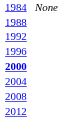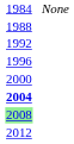2000 | column 1: bold -> normal
2004 | column 1: normal -> bold
2008 | column 1: no background -> lightgreen background
